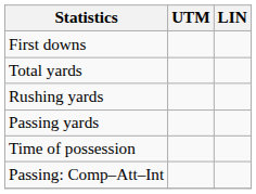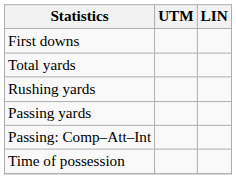rows swapped: Passing: Comp–Att–Int <-> Time of possession
